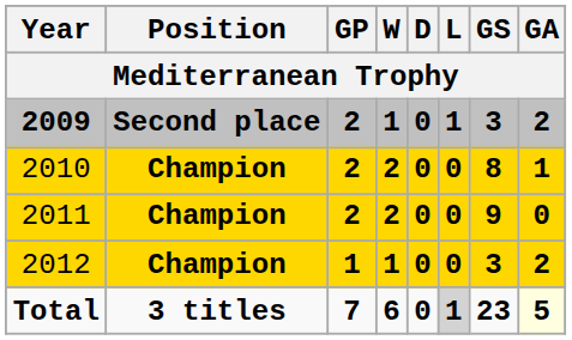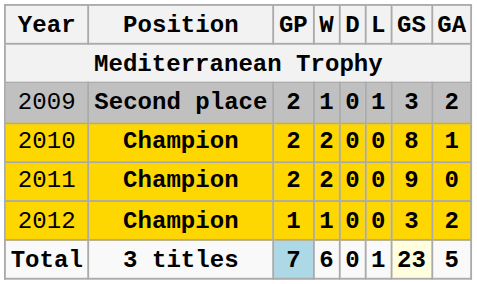2009 | Year: bold -> normal
Total | GP: no background -> lightblue background
Total | L: lightgrey background -> no background
Total | GS: no background -> lightyellow background
Total | GA: lightyellow background -> no background
